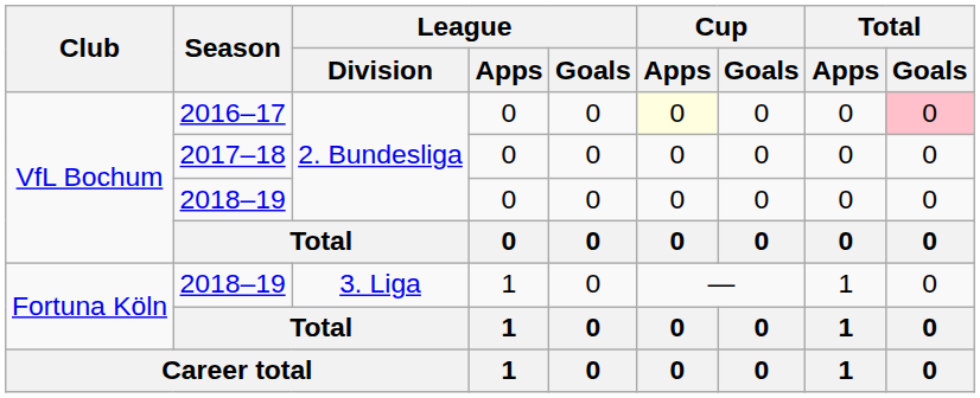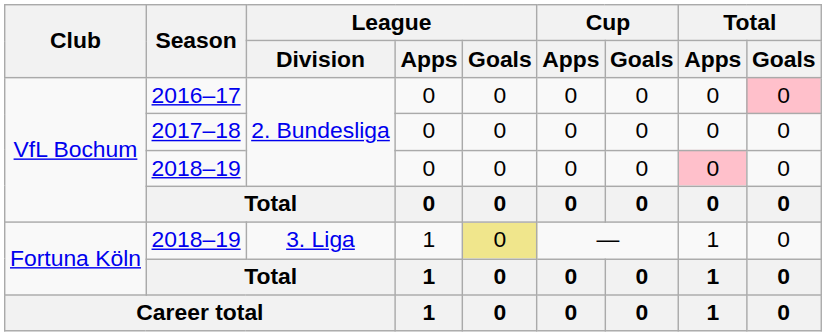2016–17 | Cup / Apps: lightyellow background -> no background
VfL Bochum / 2018–19 | Total / Apps: no background -> pink background
Fortuna Köln / 2018–19 | League / Goals: no background -> khaki background
